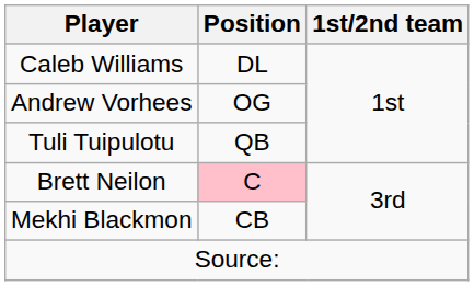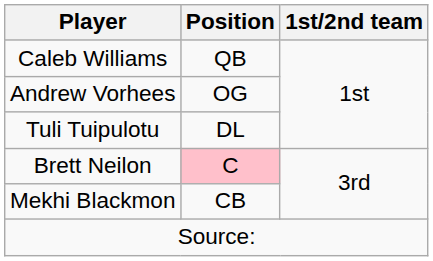Caleb Williams | Position: DL -> QB
Tuli Tuipulotu | Position: QB -> DL
